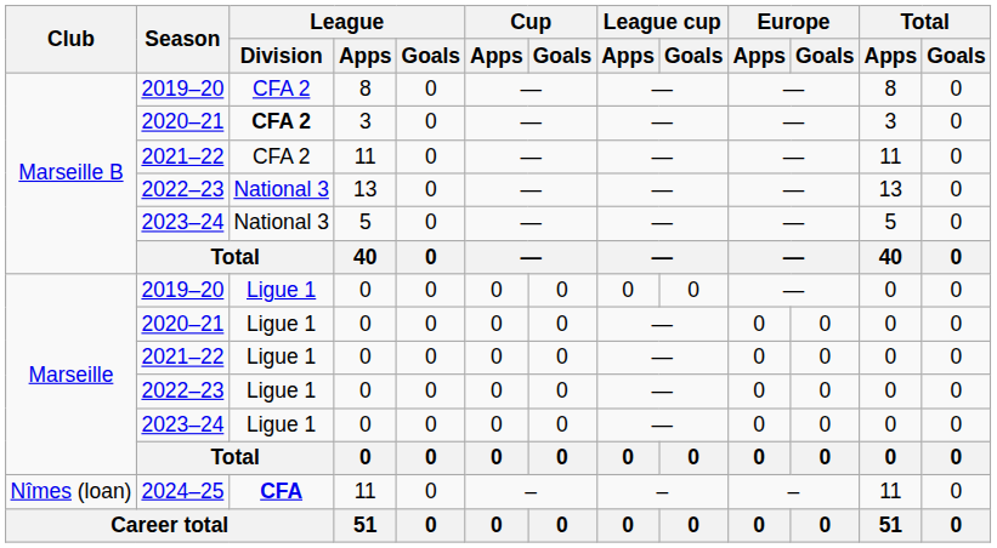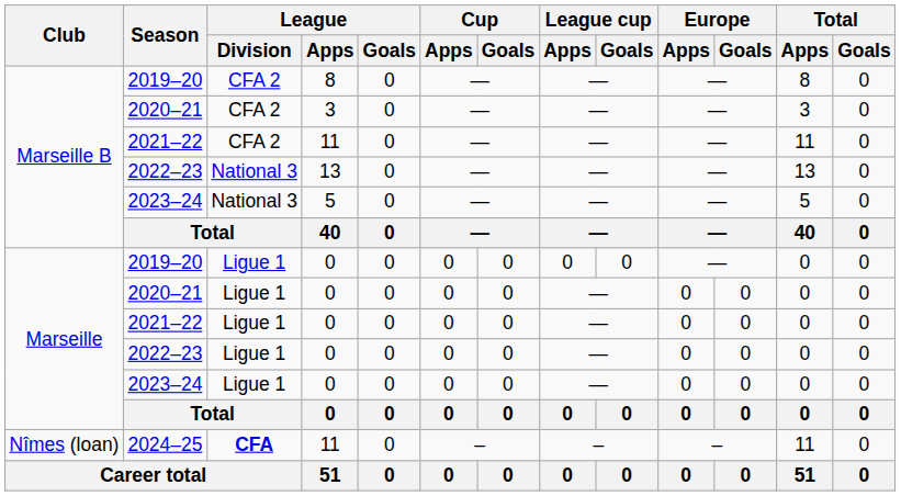2020–21 / 3 | League / Division: bold -> normal
